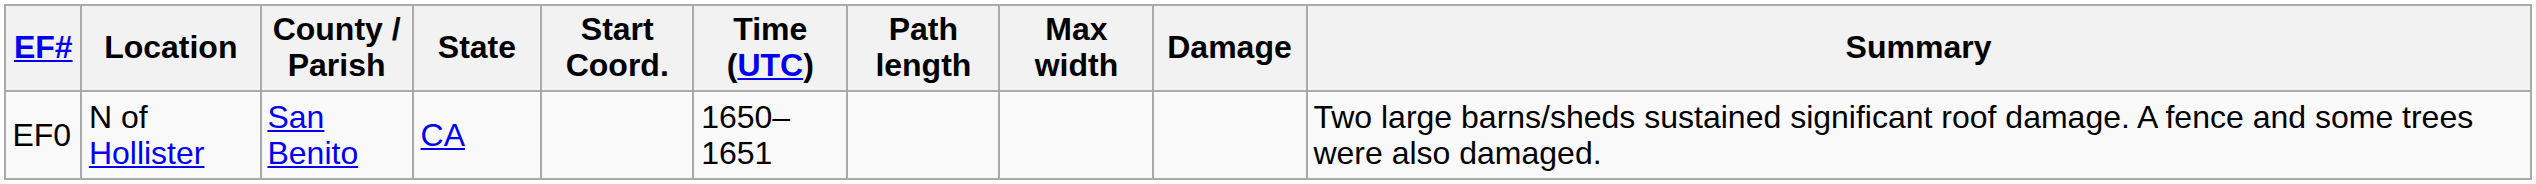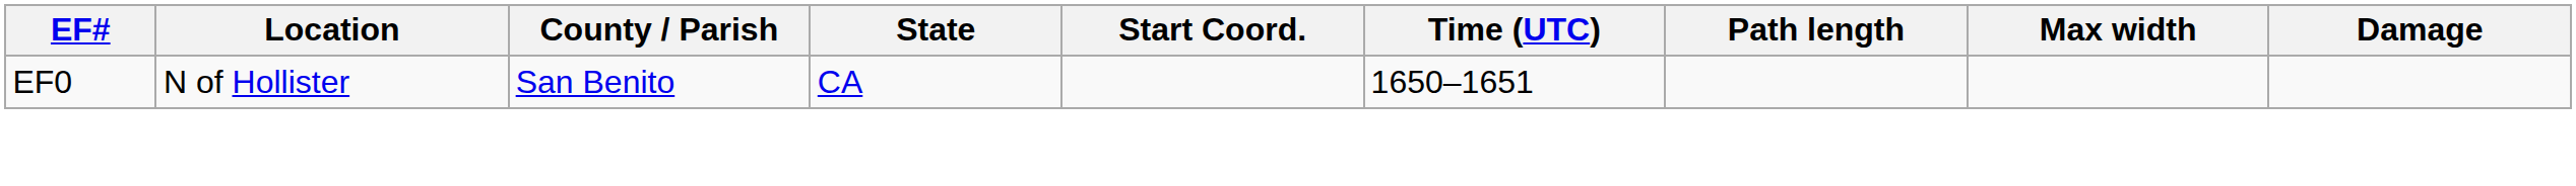- column: Summary | Two large barns/sheds sustained significant roof damage. A fence and some trees were also damaged.
